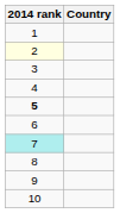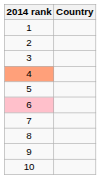2 | 2014 rank: lightyellow background -> no background
4 | 2014 rank: no background -> lightsalmon background
5 | 2014 rank: bold -> normal
6 | 2014 rank: no background -> pink background
7 | 2014 rank: paleturquoise background -> no background
